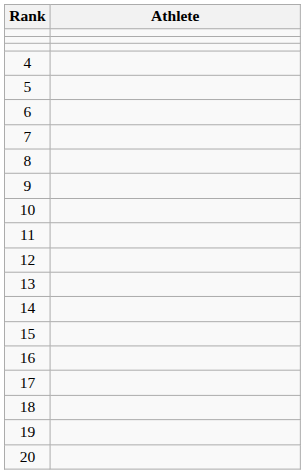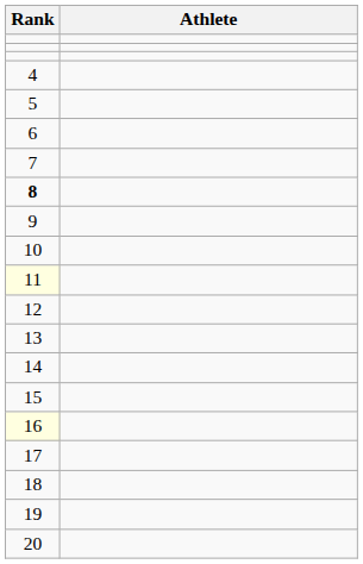row 9 | Rank: normal -> bold
row 12 | Rank: no background -> lightyellow background
row 17 | Rank: no background -> lightyellow background
